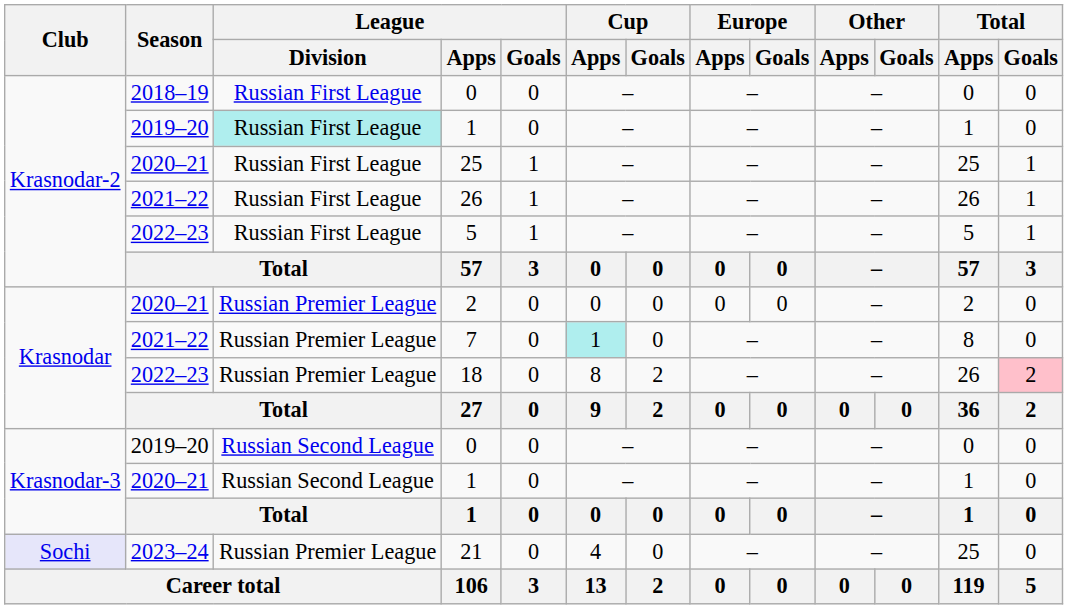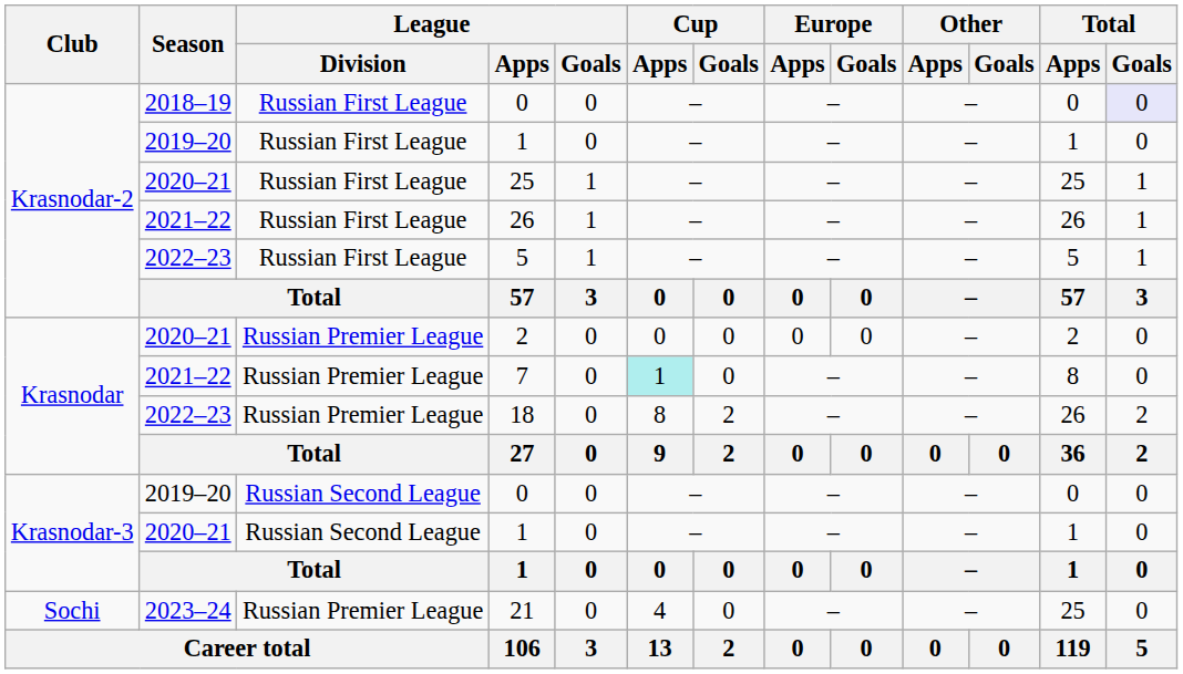2018–19 / 0 | Total / Goals: no background -> lavender background
2019–20 / 1 | League / Division: paleturquoise background -> no background
18 | Total / Goals: pink background -> no background
21 | Club: lavender background -> no background
